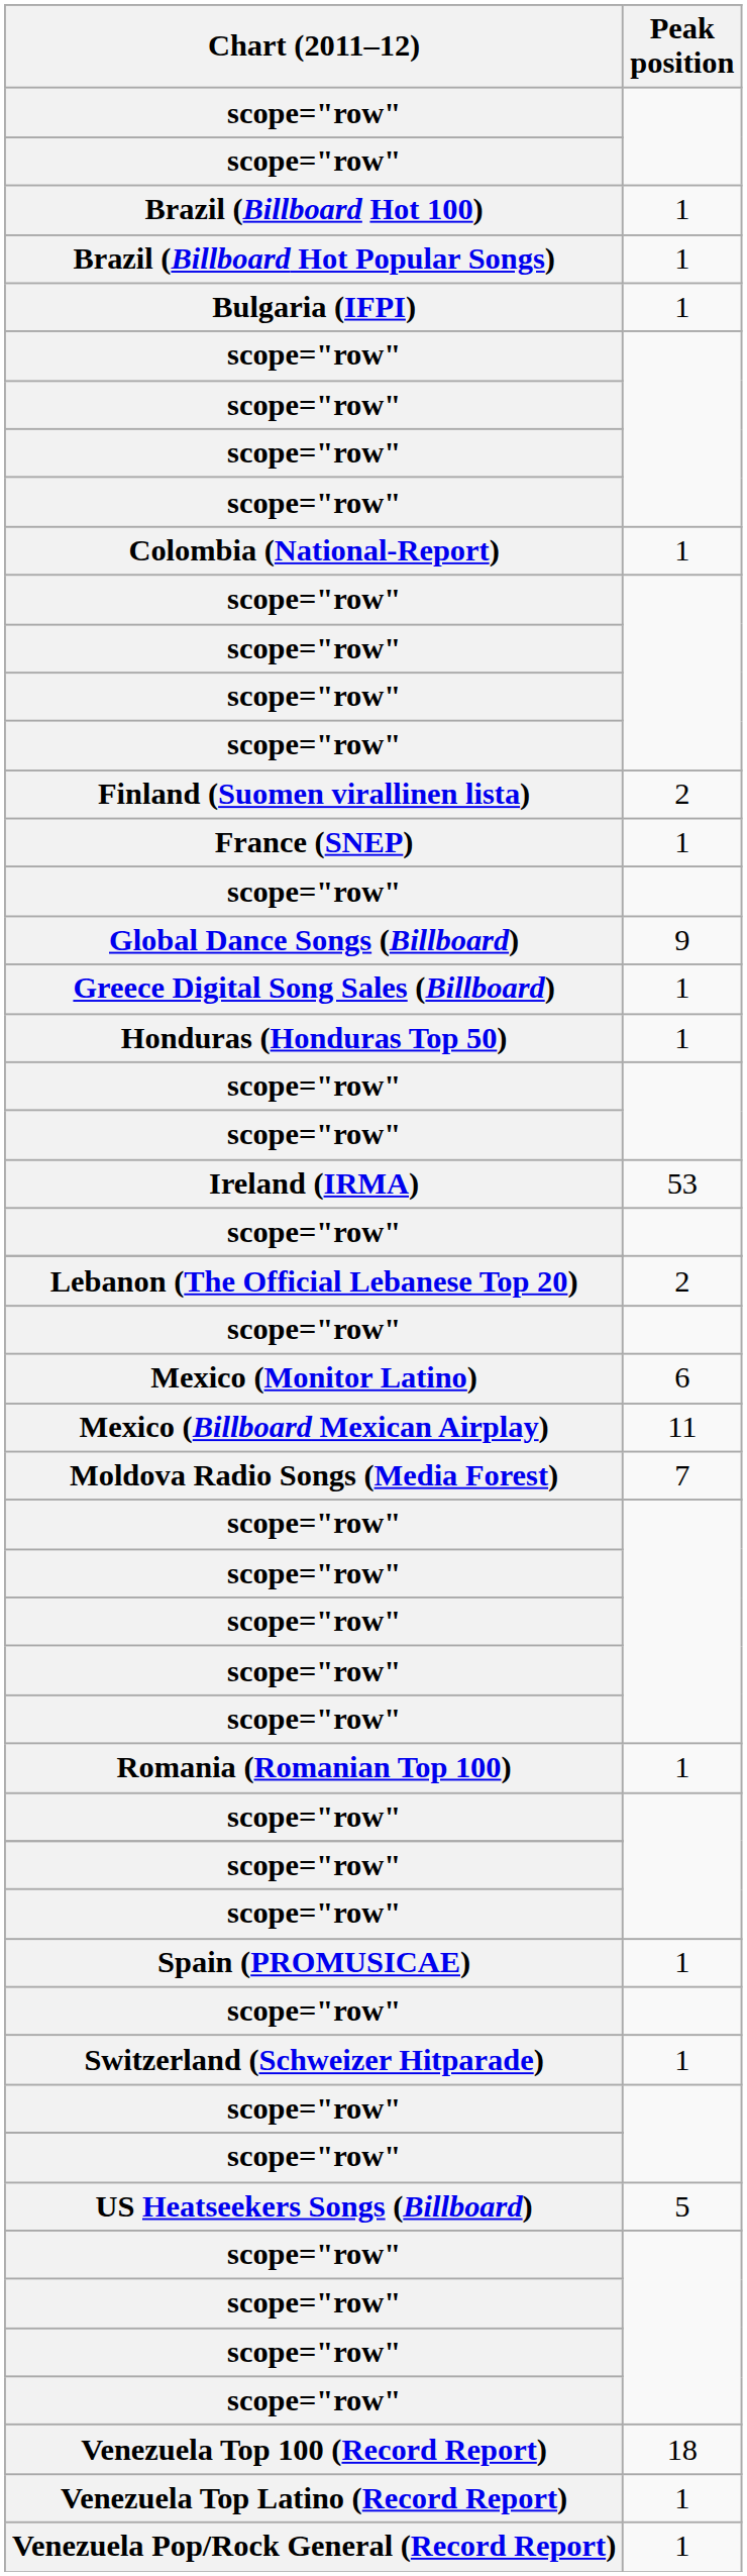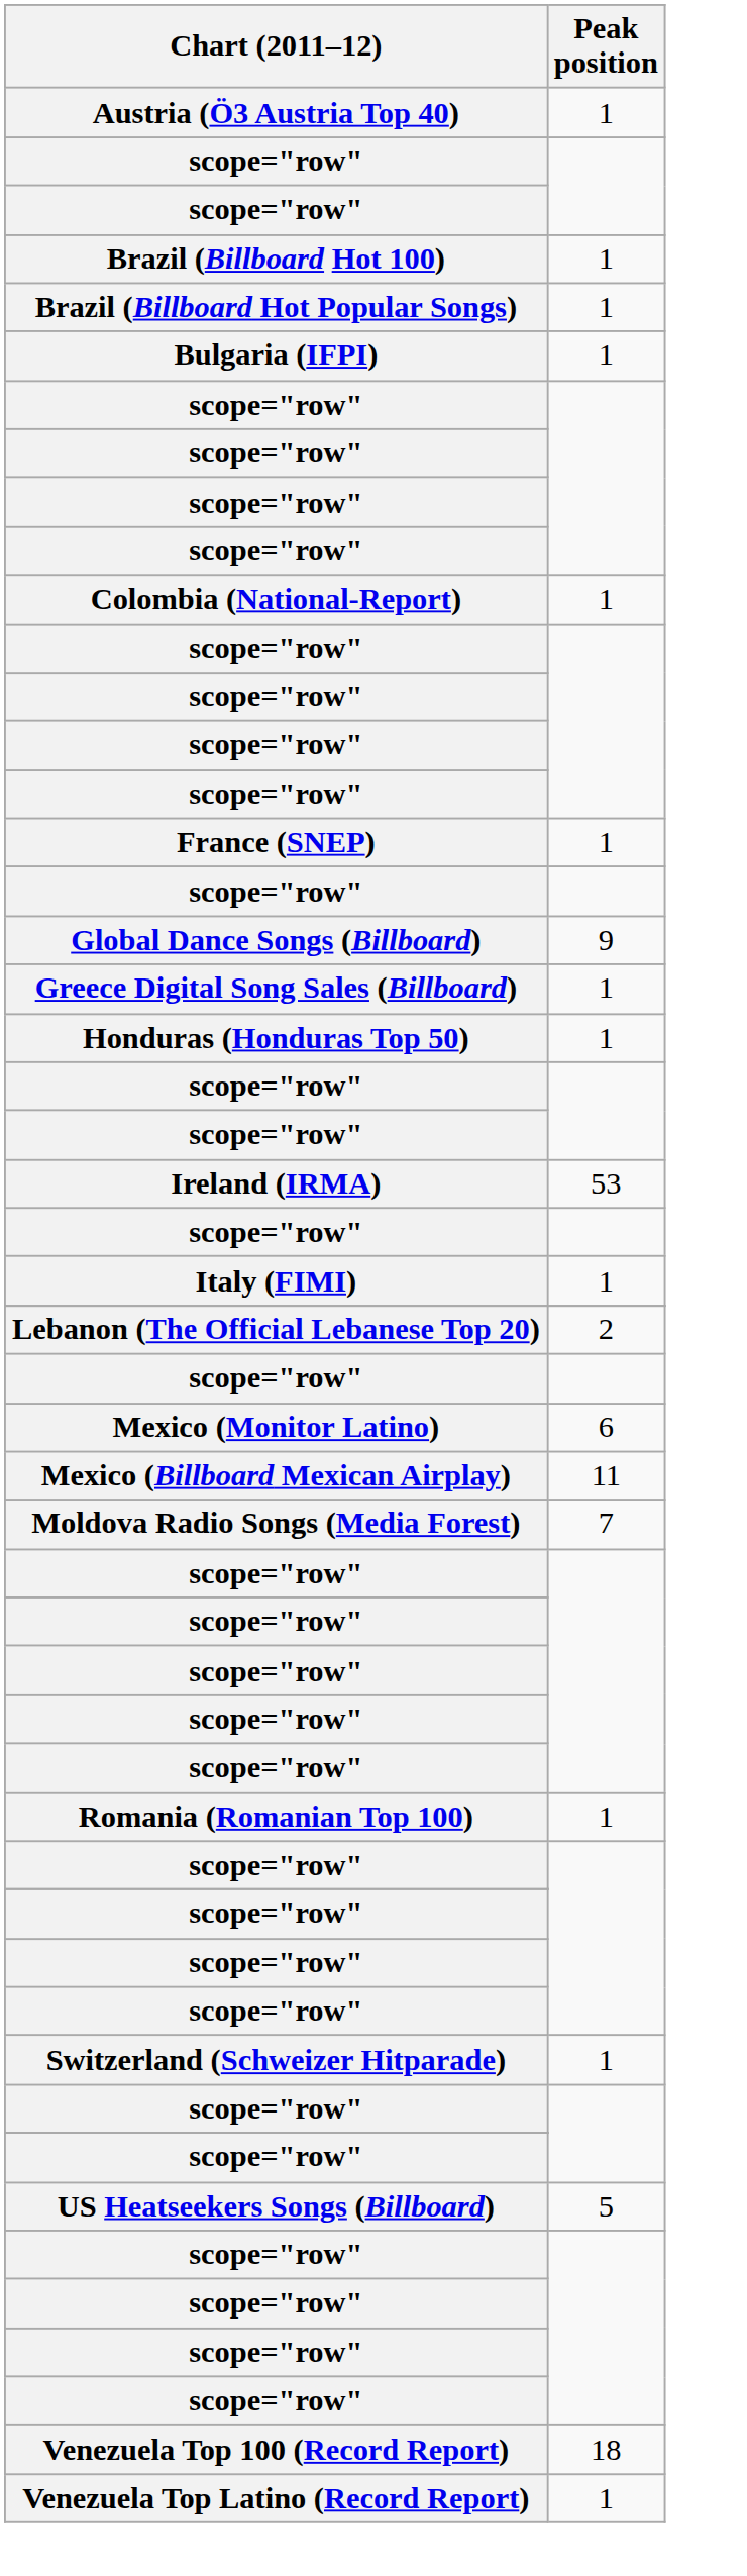+ row: Austria (Ö3 Austria Top 40) | 1
- row: Finland (Suomen virallinen lista) | 2
+ row: Italy (FIMI) | 1
- row: Spain (PROMUSICAE) | 1
- row: Venezuela Pop/Rock General (Record Report) | 1
